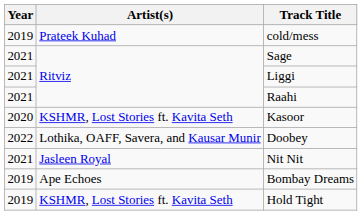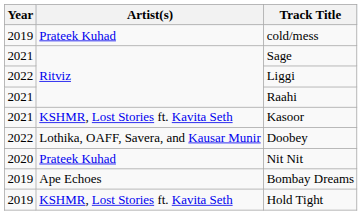Liggi | Year: 2021 -> 2022
Kasoor | Year: 2020 -> 2021
Nit Nit | Year: 2021 -> 2020
Nit Nit | Artist(s): Jasleen Royal -> Prateek Kuhad
